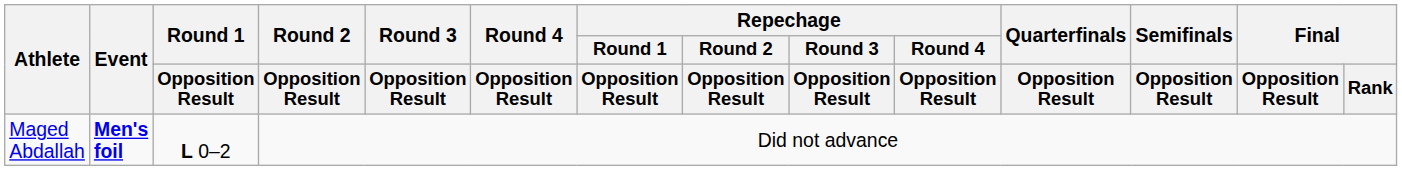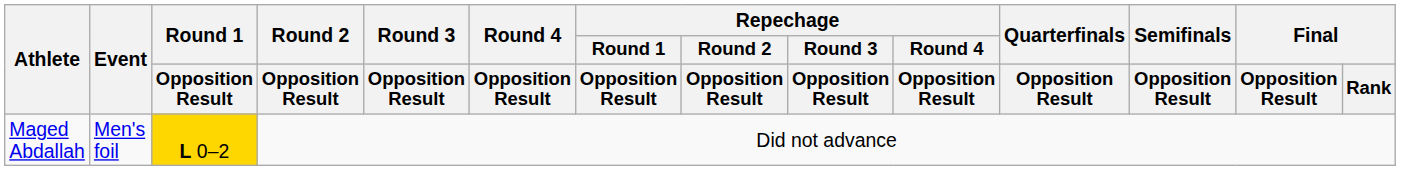Maged Abdallah | Event: bold -> normal
Maged Abdallah | Round 1 / Opposition Result: no background -> gold background
